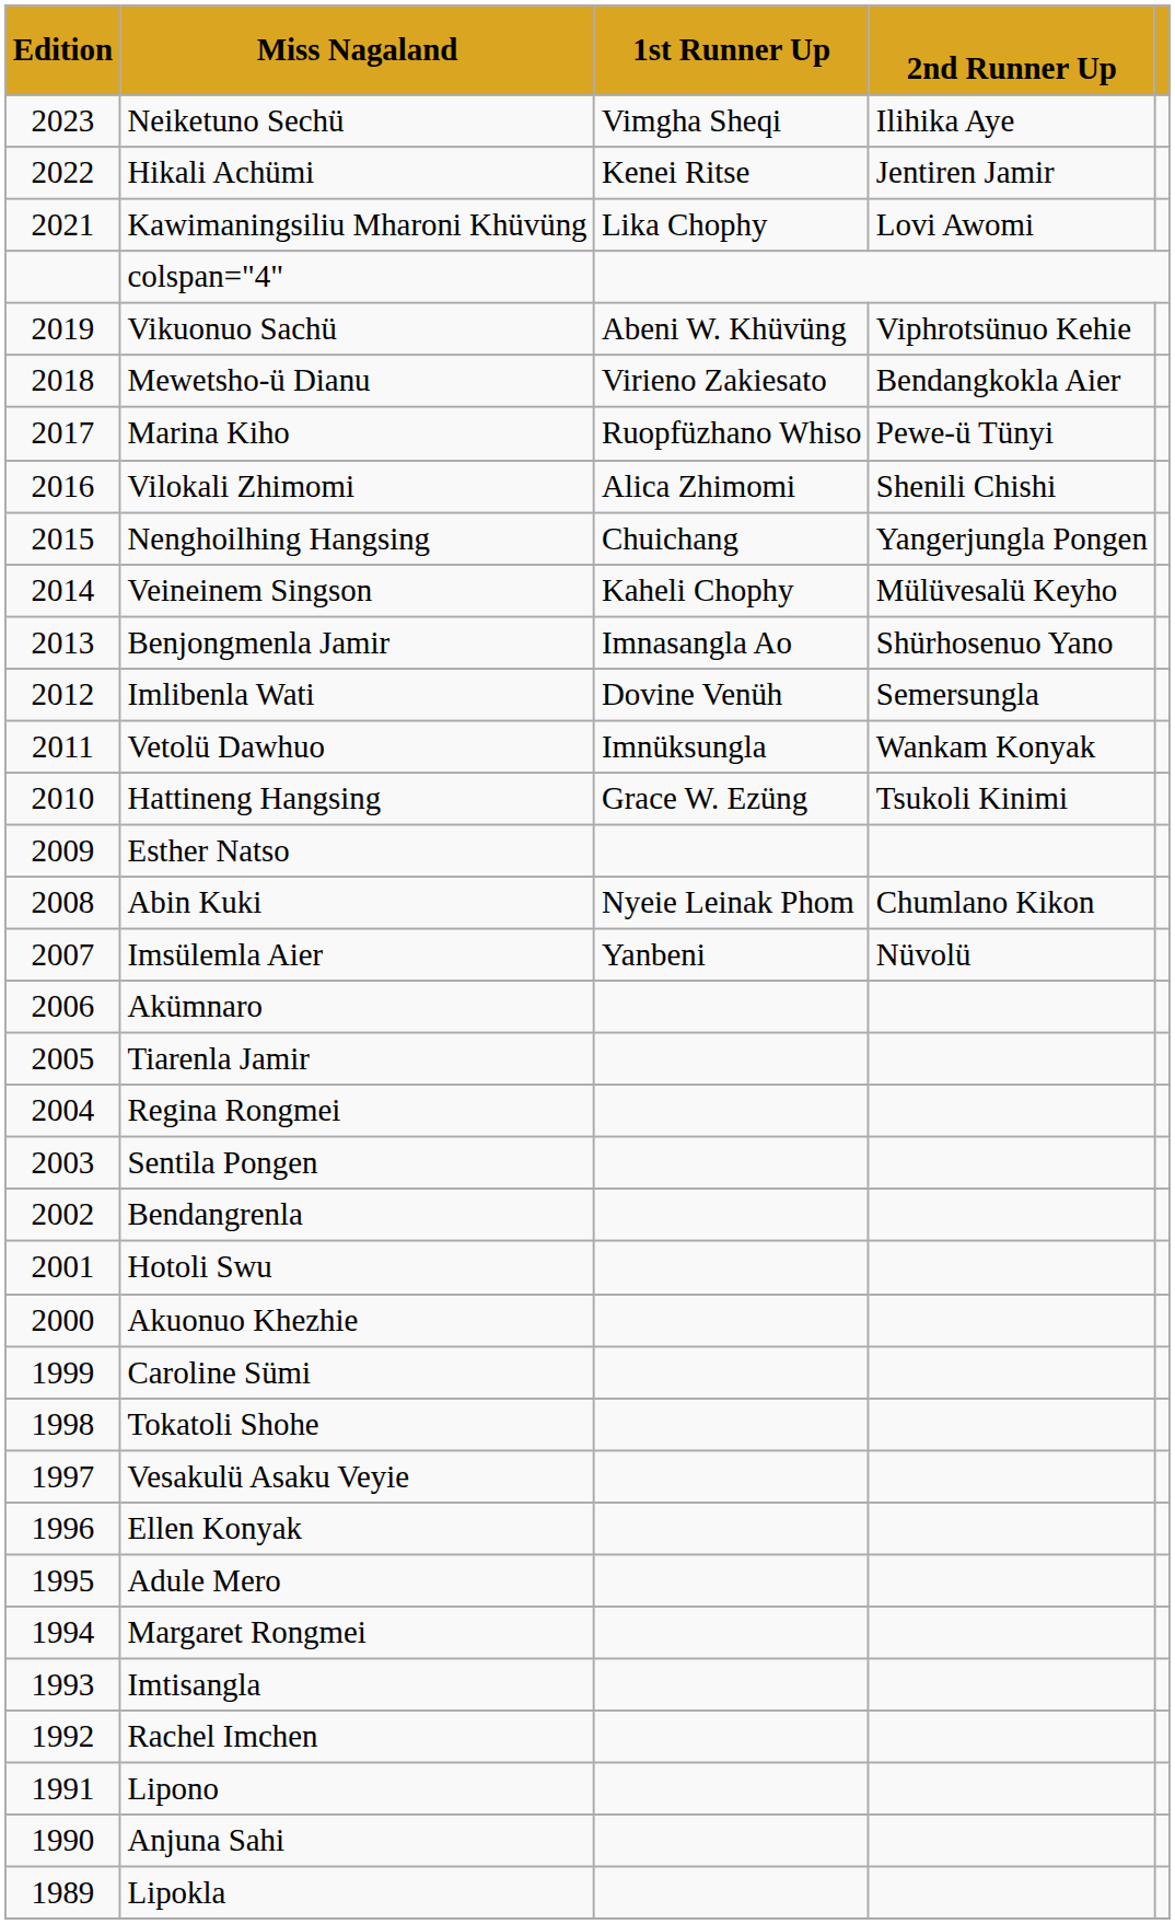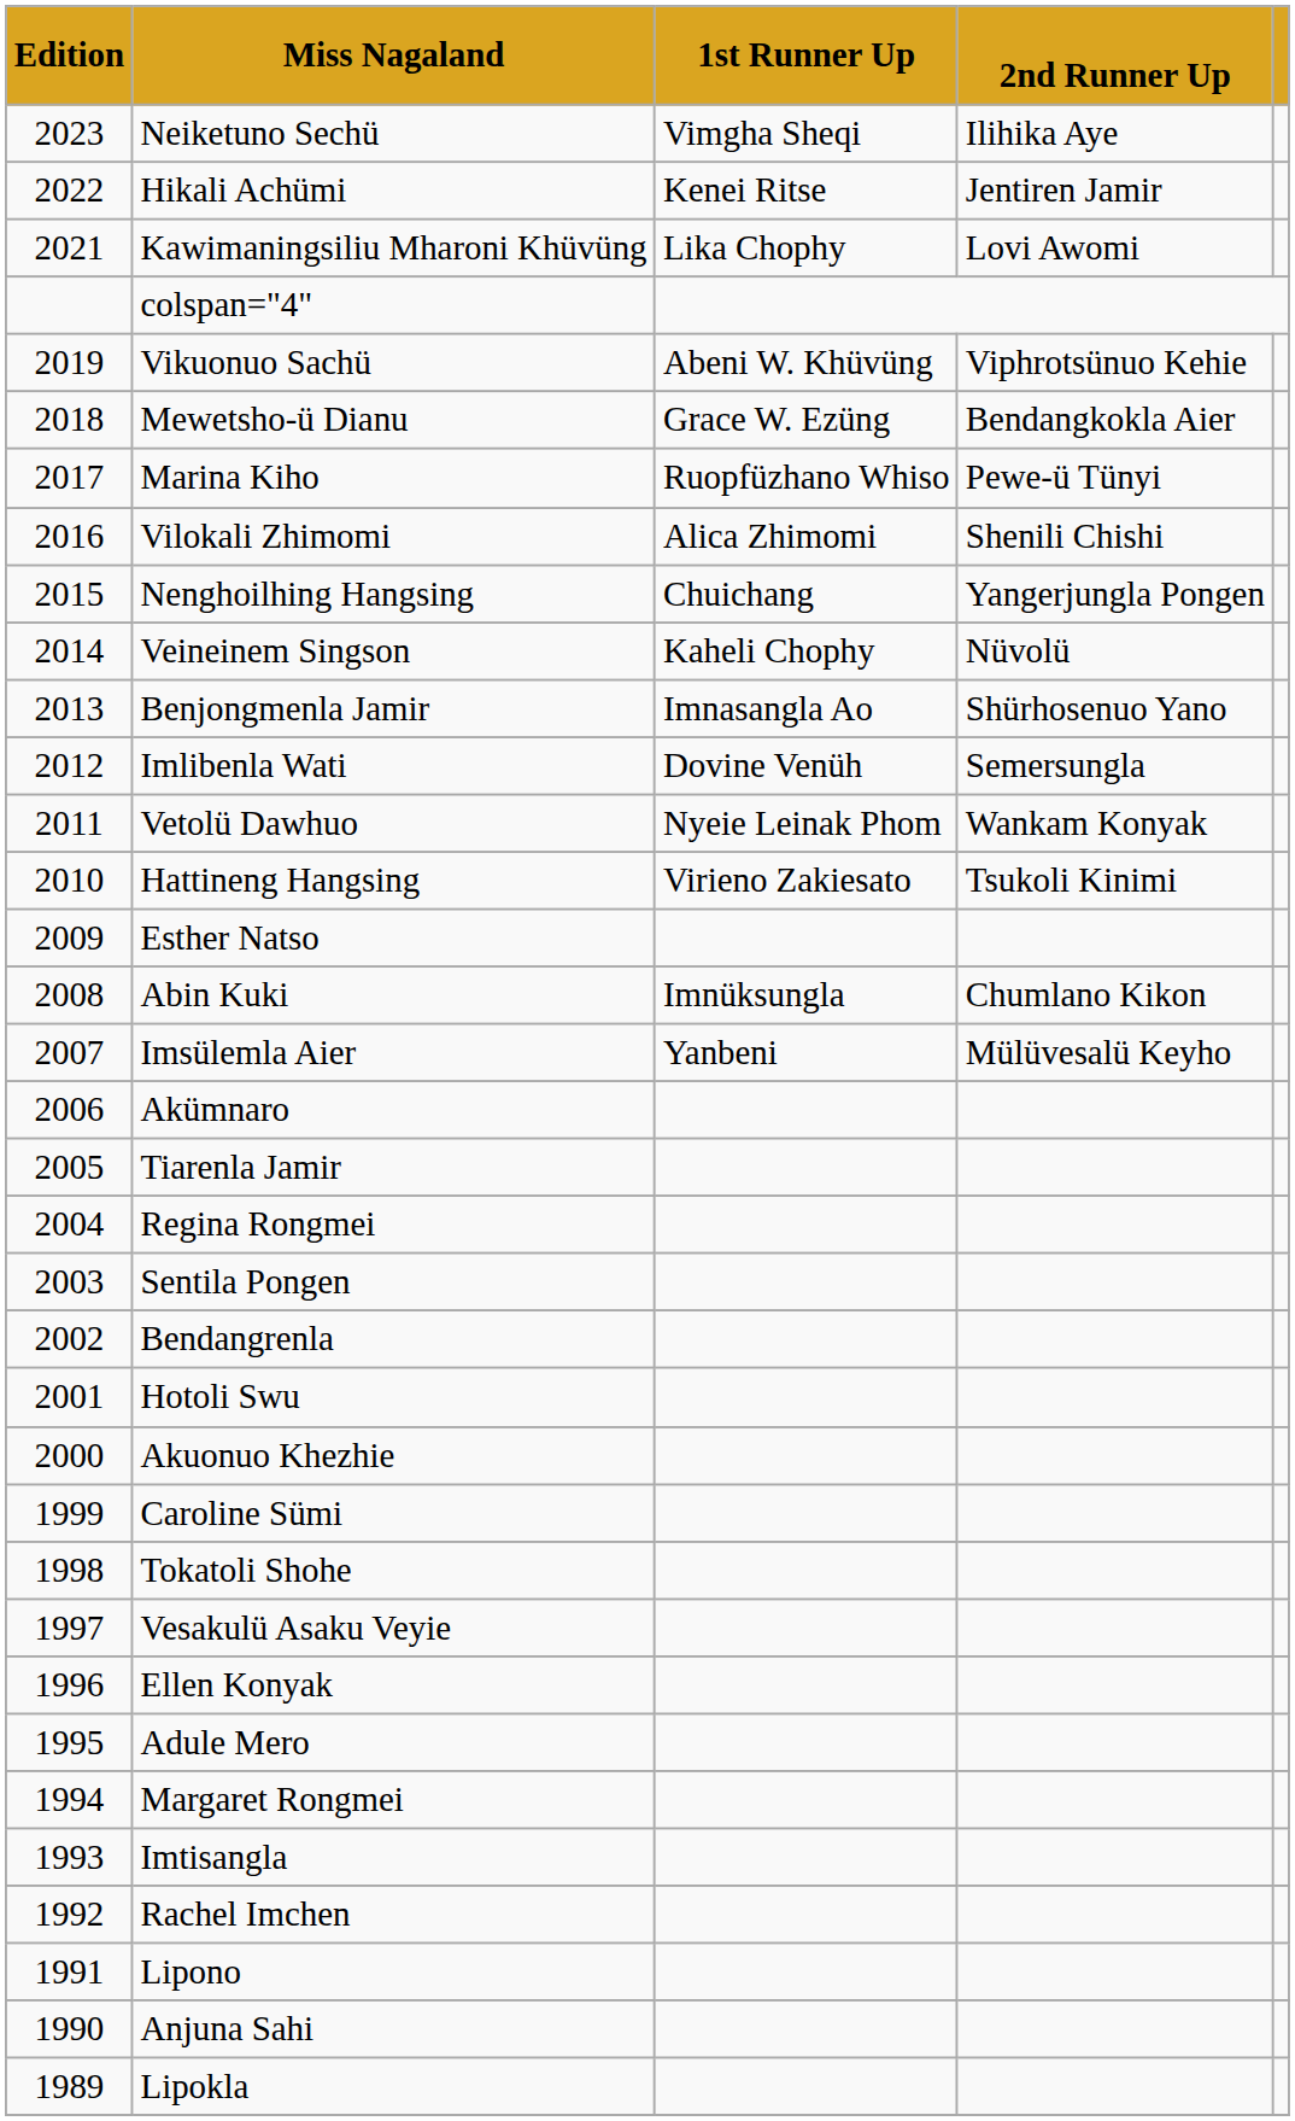Mewetsho-ü Dianu | 1st Runner Up: Virieno Zakiesato -> Grace W. Ezüng
Veineinem Singson | 2nd Runner Up: Mülüvesalü Keyho -> Nüvolü
Vetolü Dawhuo | 1st Runner Up: Imnüksungla -> Nyeie Leinak Phom
Hattineng Hangsing | 1st Runner Up: Grace W. Ezüng -> Virieno Zakiesato
Abin Kuki | 1st Runner Up: Nyeie Leinak Phom -> Imnüksungla
Imsülemla Aier | 2nd Runner Up: Nüvolü -> Mülüvesalü Keyho
